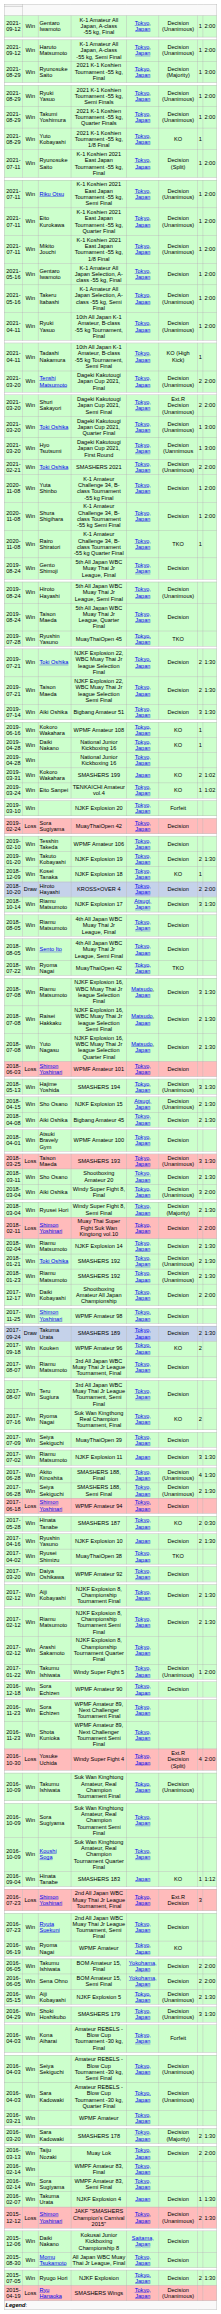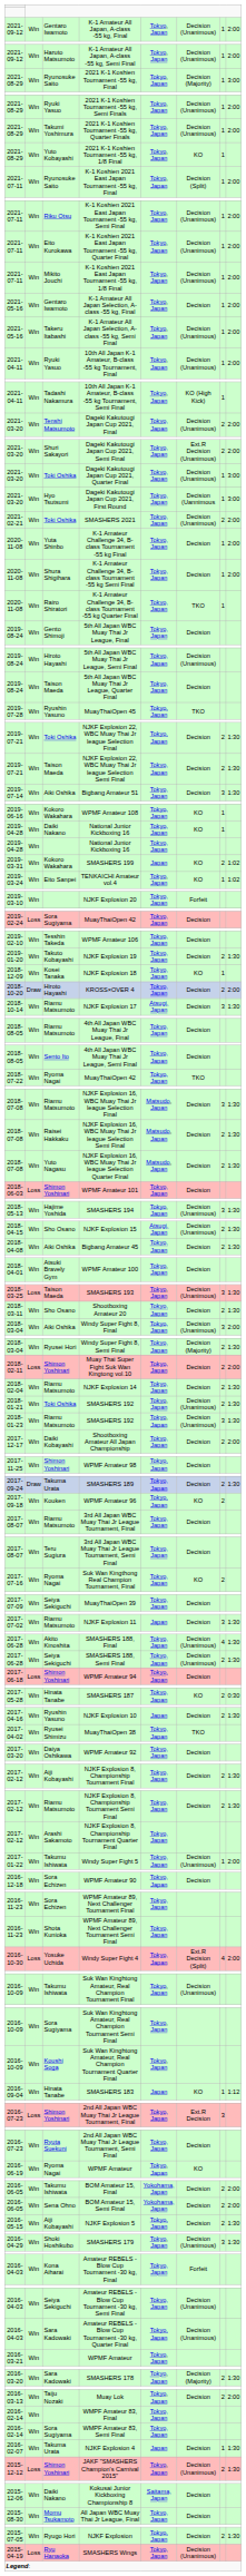Riamu Matsumoto / SMASHERS 192 | column 7: 2 -> 3
NJKF Explosion 5 | column 6: Decision (Unanimous) -> Decision
